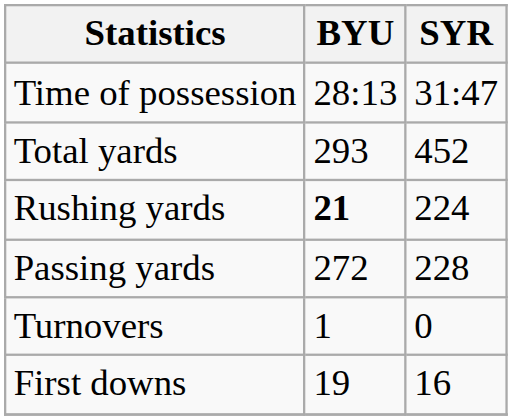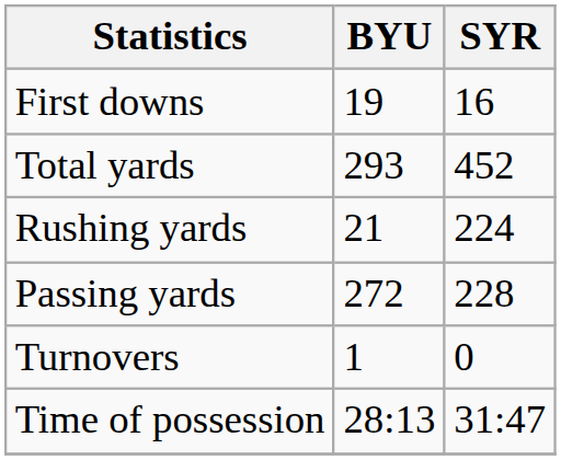rows swapped: First downs <-> Time of possession
Rushing yards | BYU: bold -> normal
